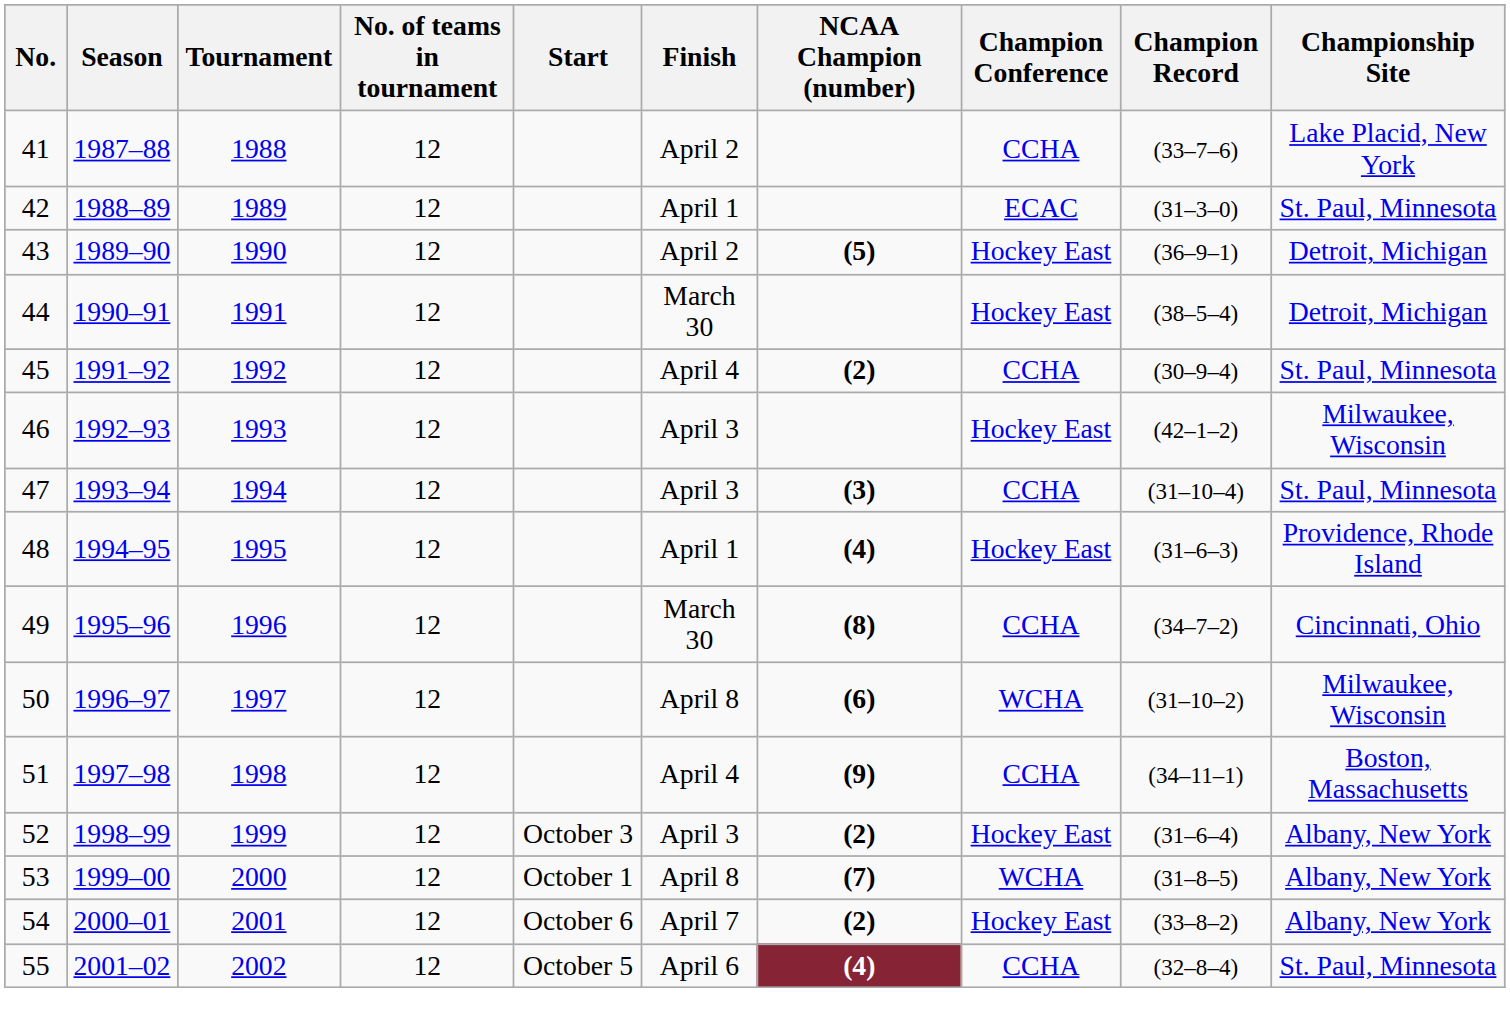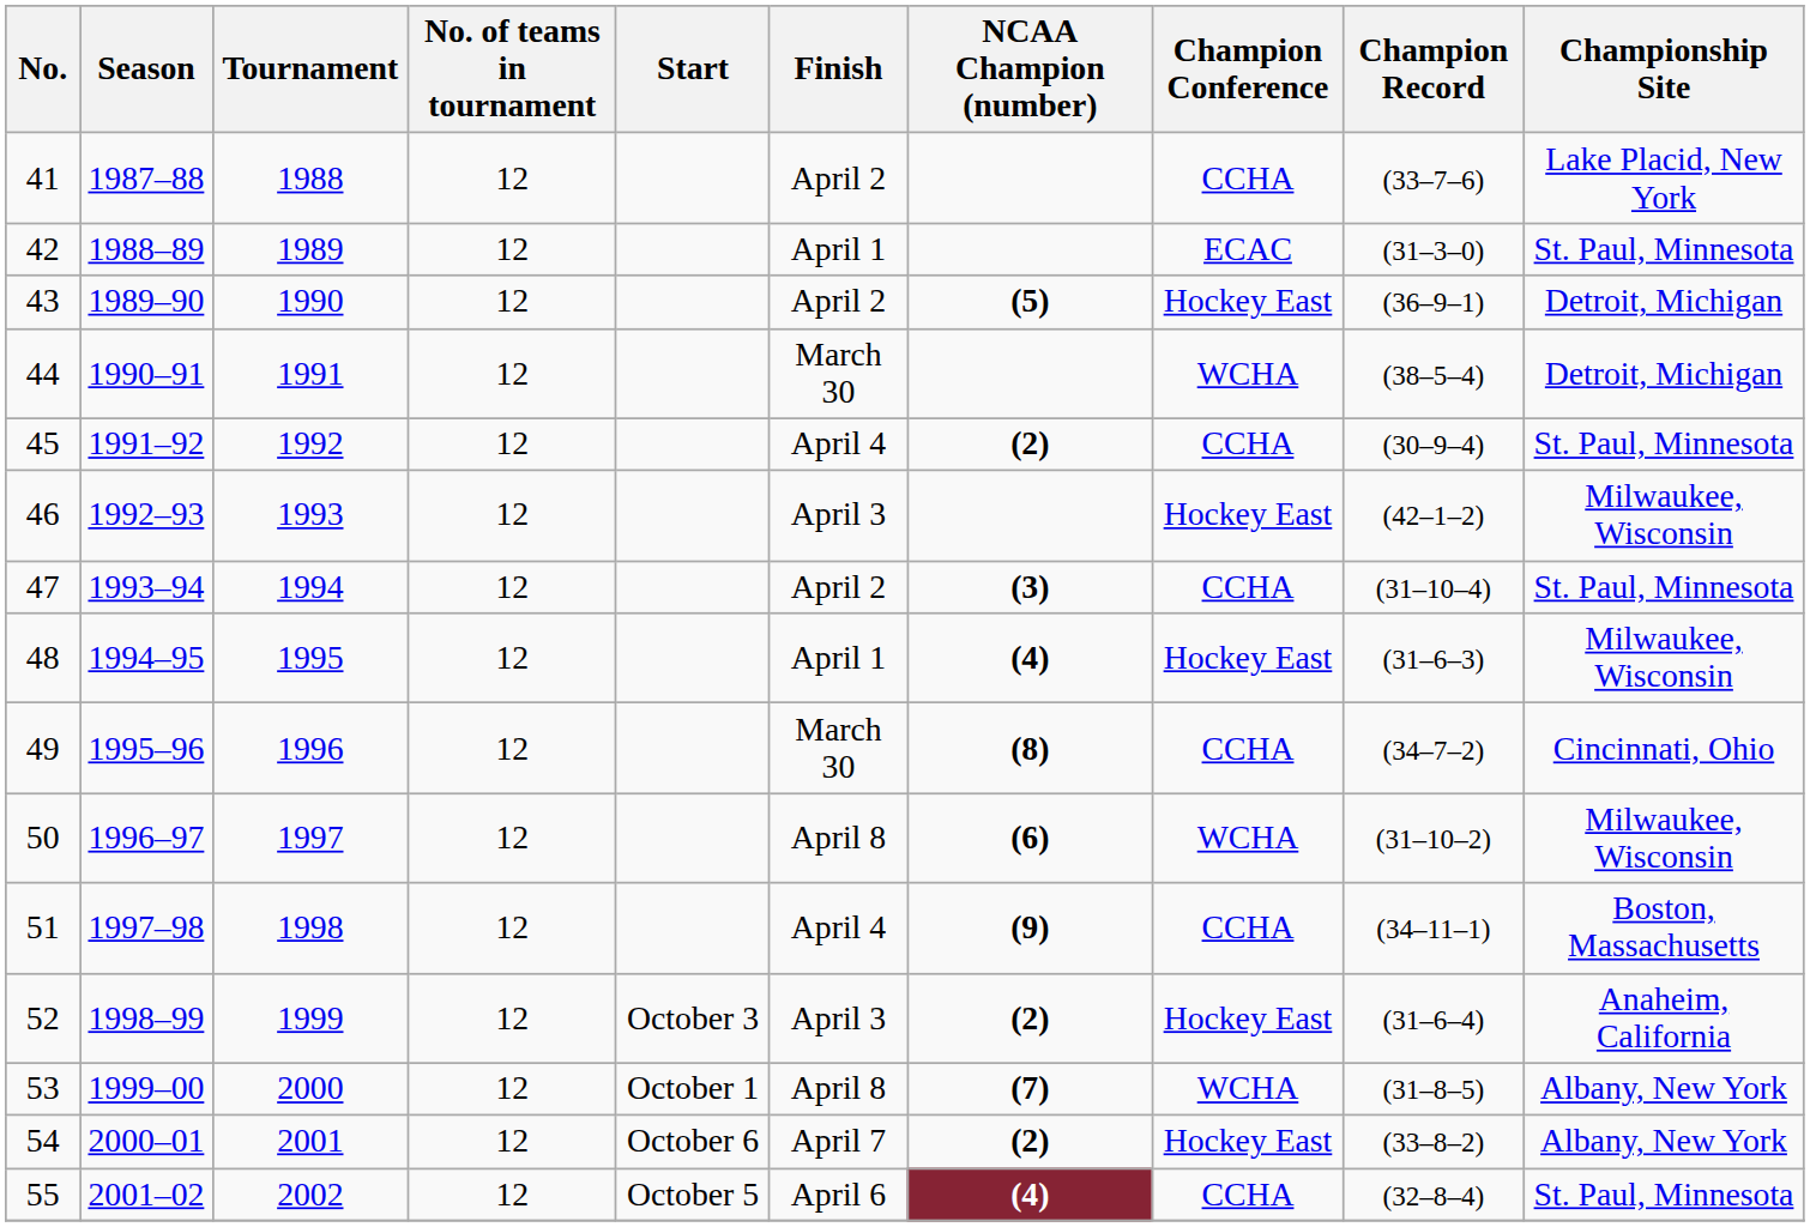44 | Champion Conference: Hockey East -> WCHA
47 | Finish: April 3 -> April 2
48 | Championship Site: Providence, Rhode Island -> Milwaukee, Wisconsin
52 | Championship Site: Albany, New York -> Anaheim, California
